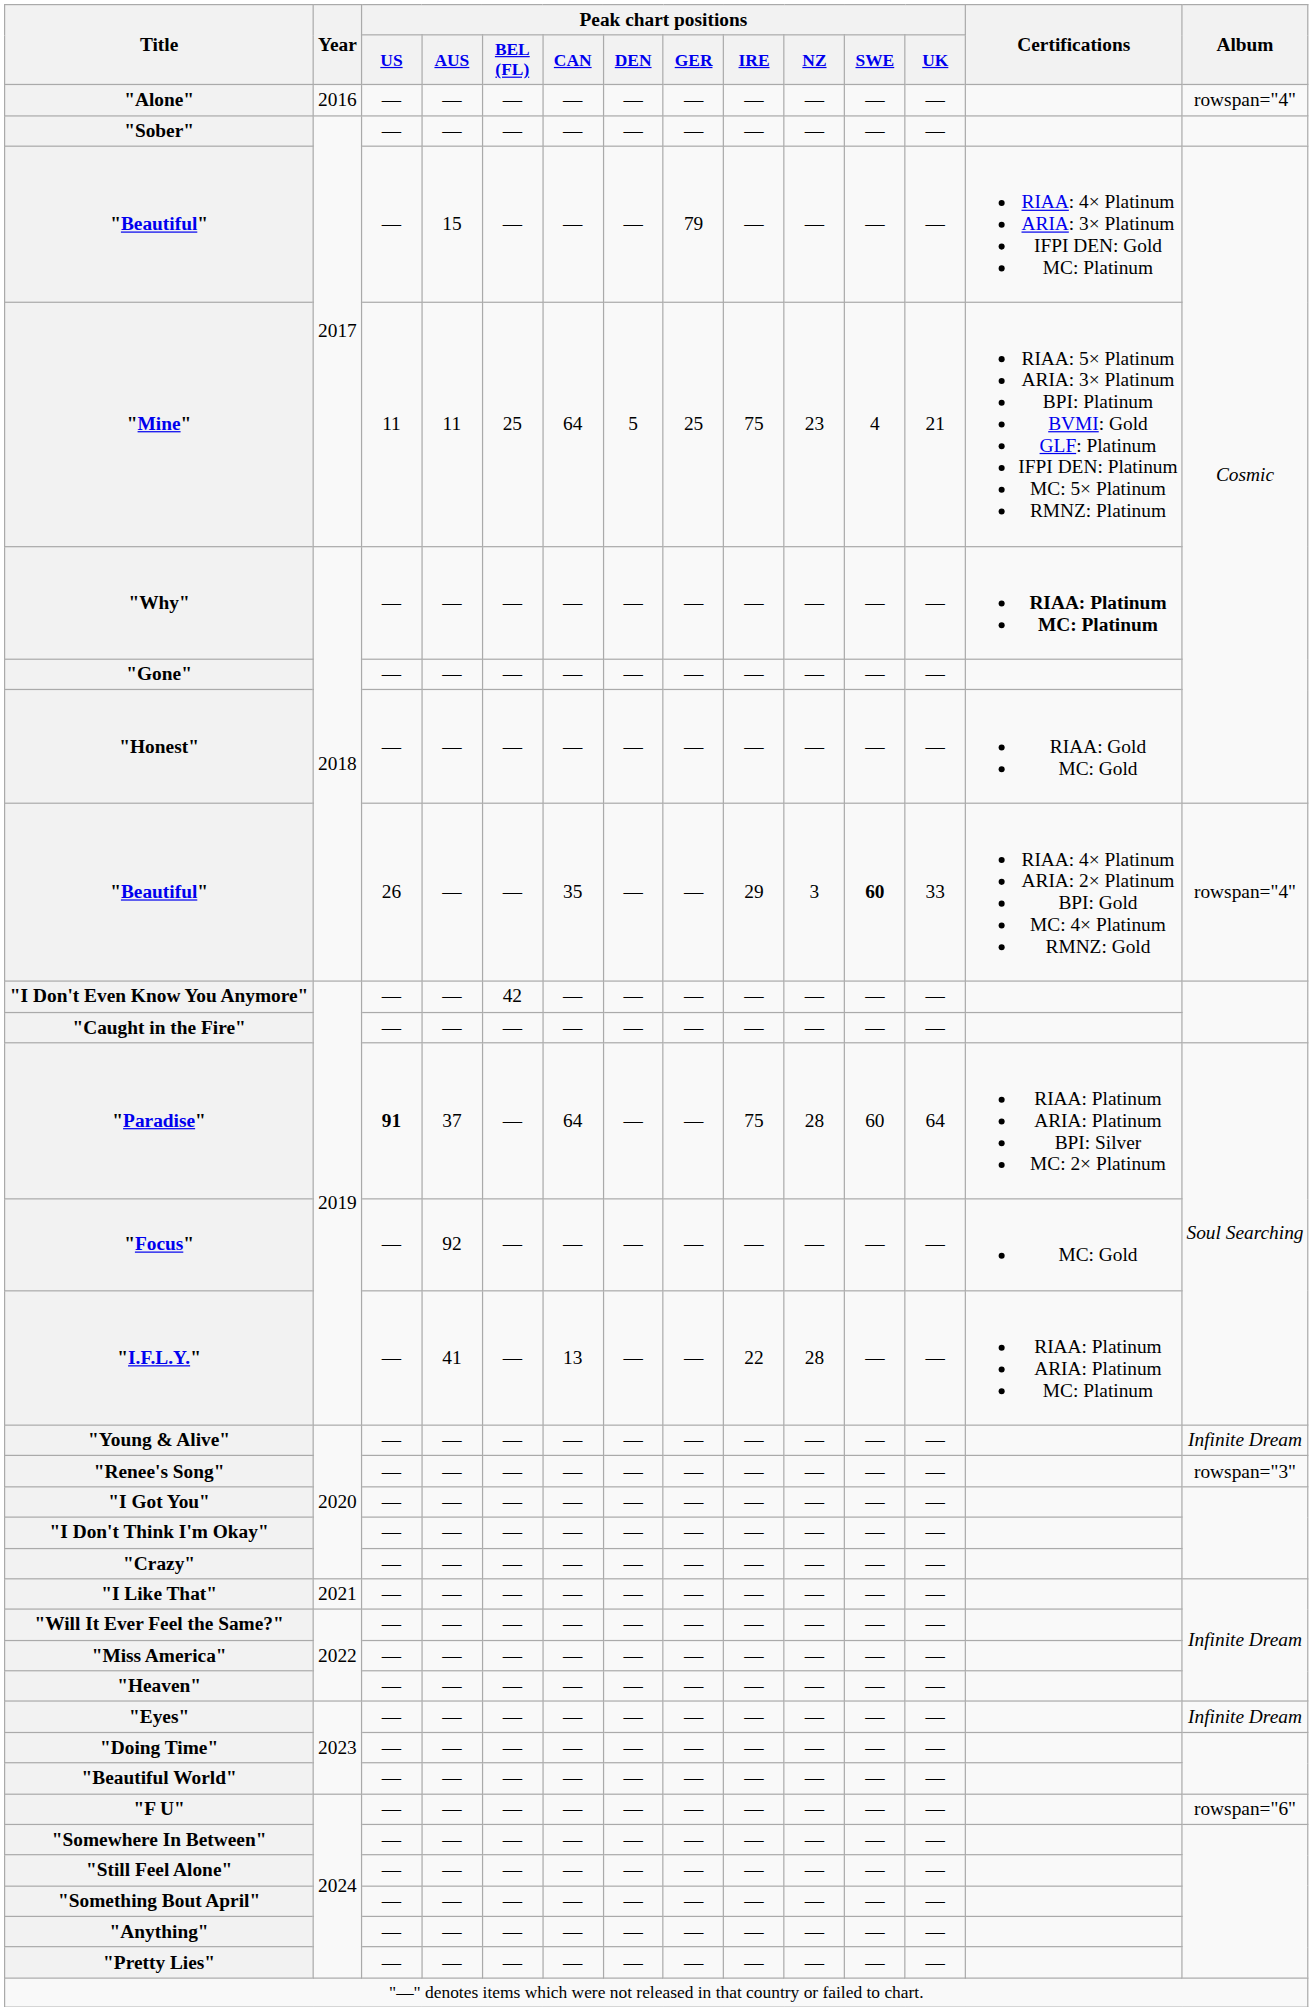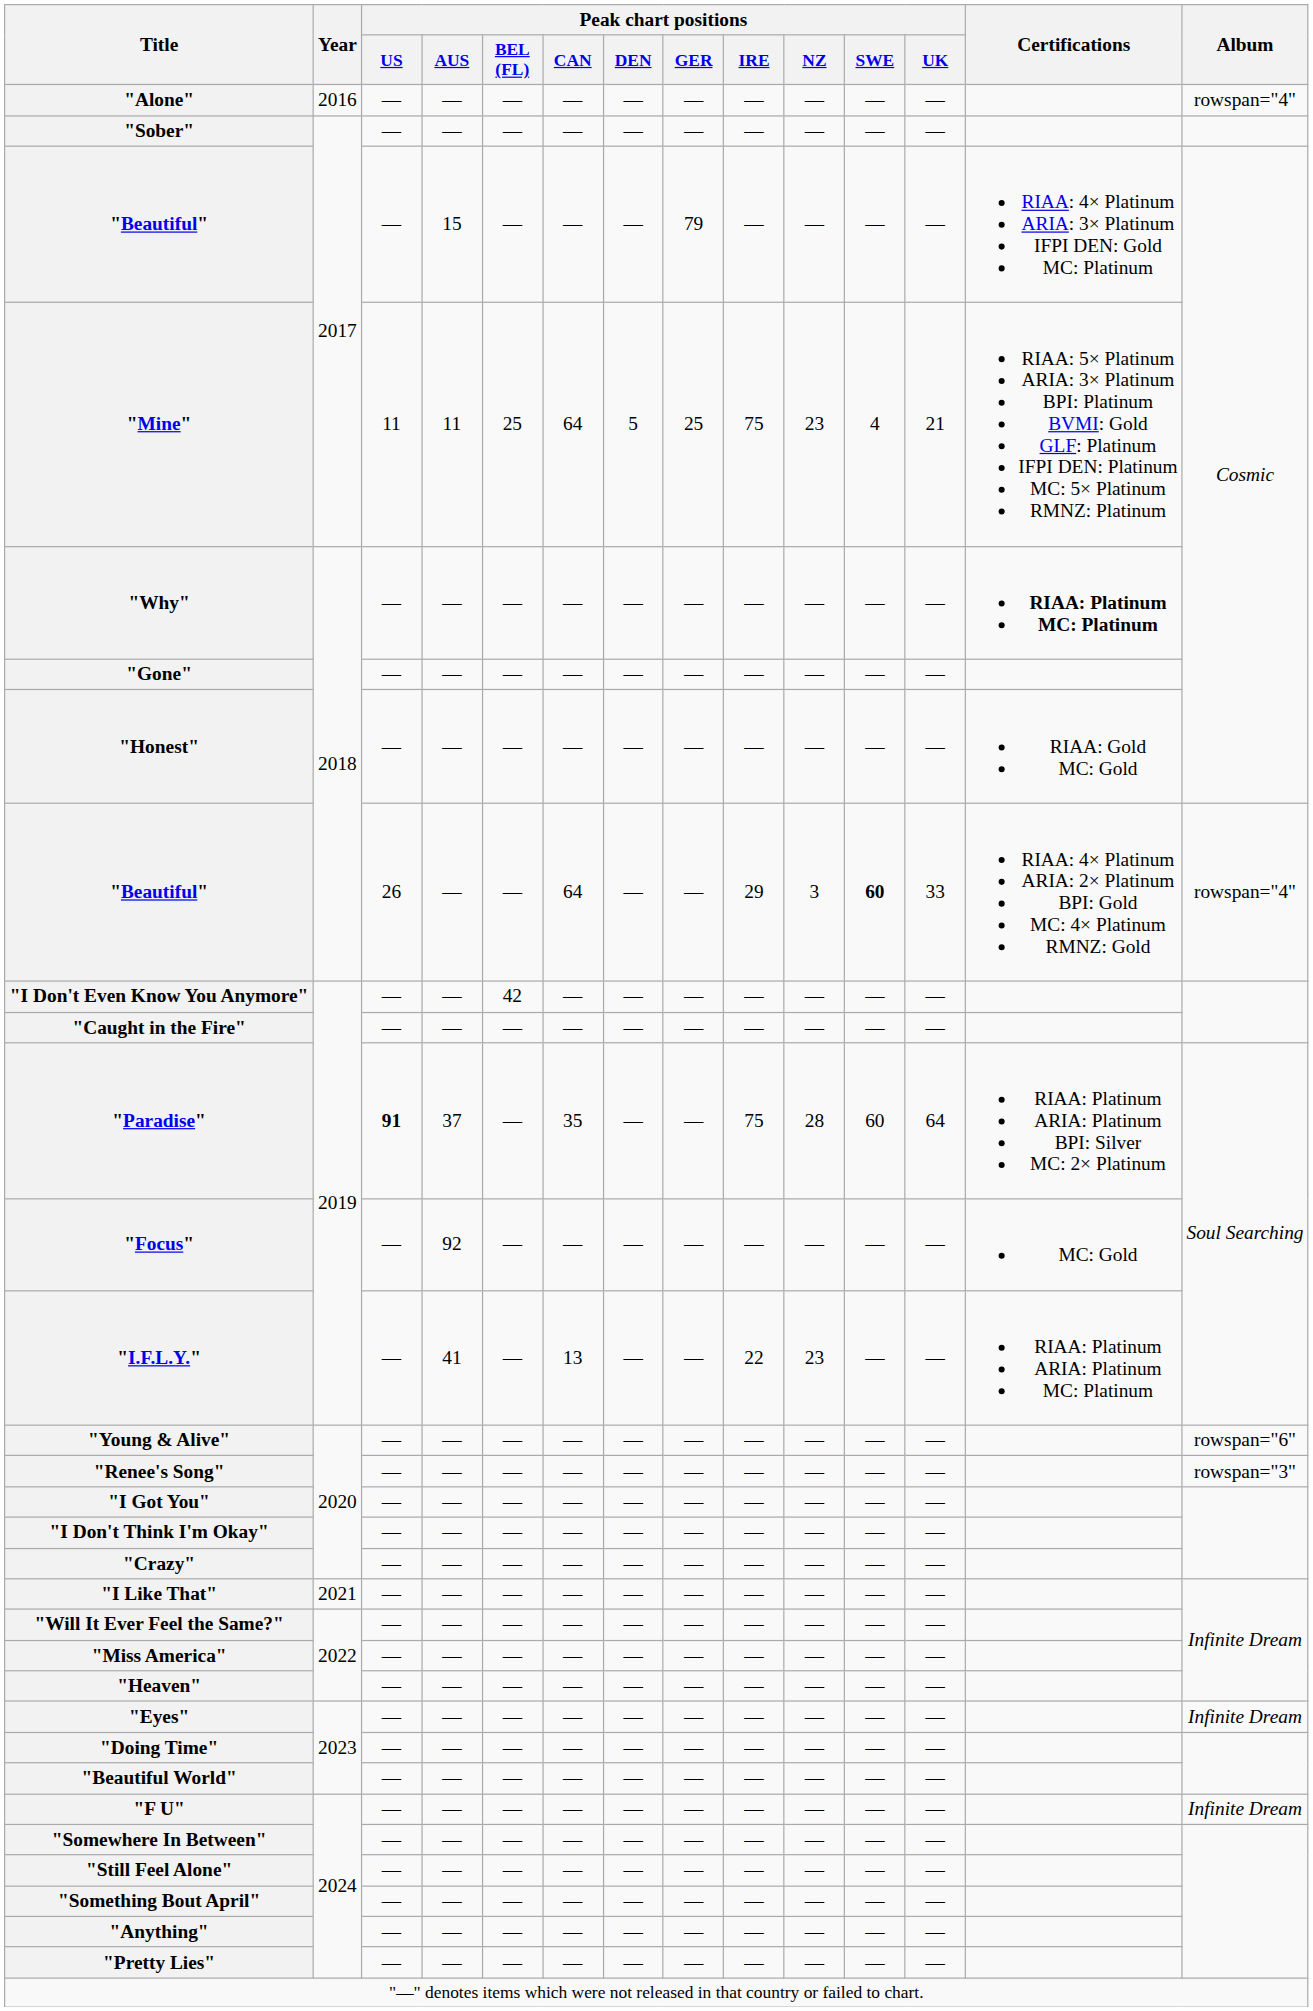"Beautiful" / 2018 | Peak chart positions / CAN: 35 -> 64
"Paradise" | Peak chart positions / CAN: 64 -> 35
"I.F.L.Y." | Peak chart positions / NZ: 28 -> 23
"Young & Alive" | Album: Infinite Dream -> rowspan="6"
"F U" | Album: rowspan="6" -> Infinite Dream
